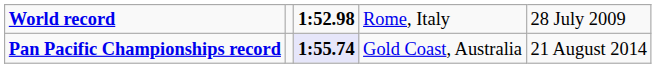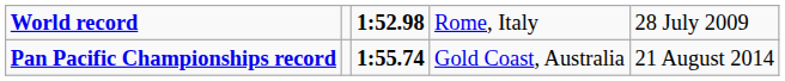Pan Pacific Championships record | column 3: lavender background -> no background
